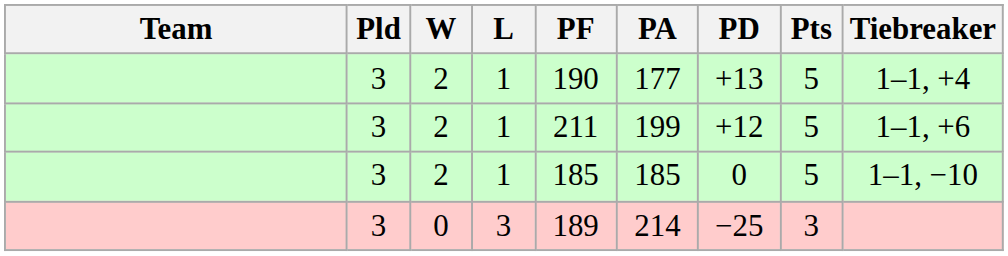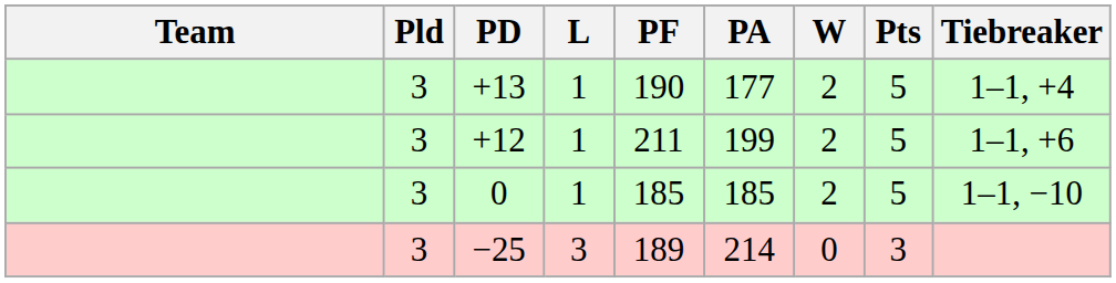columns swapped: W <-> PD
